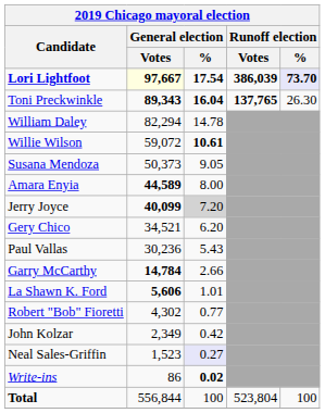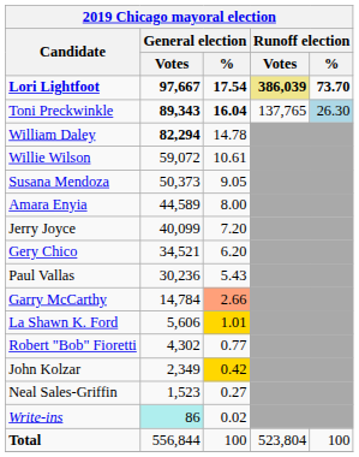Lori Lightfoot | General election / Votes: lightyellow background -> no background
Lori Lightfoot | Runoff election / Votes: no background -> khaki background
Lori Lightfoot | Runoff election / %: lavender background -> no background
Toni Preckwinkle | Runoff election / Votes: bold -> normal
Toni Preckwinkle | Runoff election / %: no background -> lightblue background
William Daley | General election / Votes: normal -> bold
Willie Wilson | General election / %: bold -> normal
Amara Enyia | General election / Votes: bold -> normal
Jerry Joyce | General election / Votes: bold -> normal
Jerry Joyce | General election / %: lightgrey background -> no background
Garry McCarthy | General election / Votes: bold -> normal
Garry McCarthy | General election / %: no background -> lightsalmon background
La Shawn K. Ford | General election / Votes: bold -> normal
La Shawn K. Ford | General election / %: no background -> gold background
John Kolzar | General election / %: no background -> gold background
Neal Sales-Griffin | General election / %: lavender background -> no background
Write-ins | General election / Votes: no background -> paleturquoise background
Write-ins | General election / %: bold -> normal
